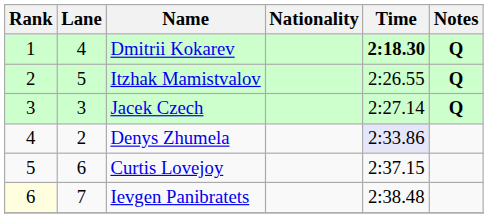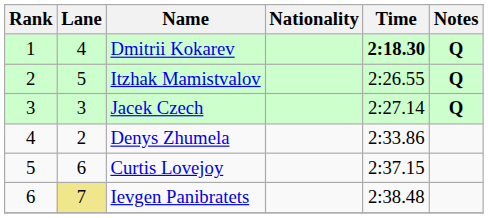Denys Zhumela | Time: lavender background -> no background
Ievgen Panibratets | Rank: lightyellow background -> no background
Ievgen Panibratets | Lane: no background -> khaki background
